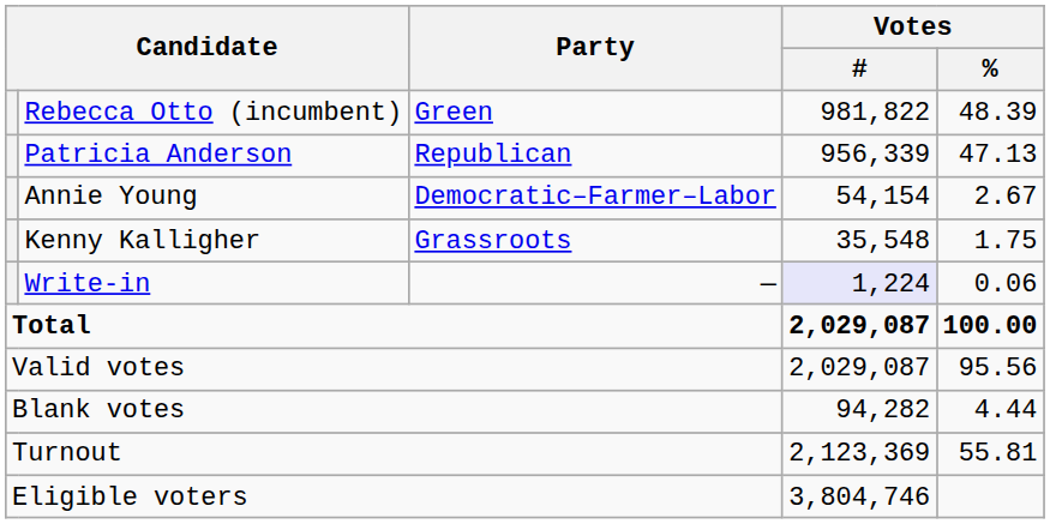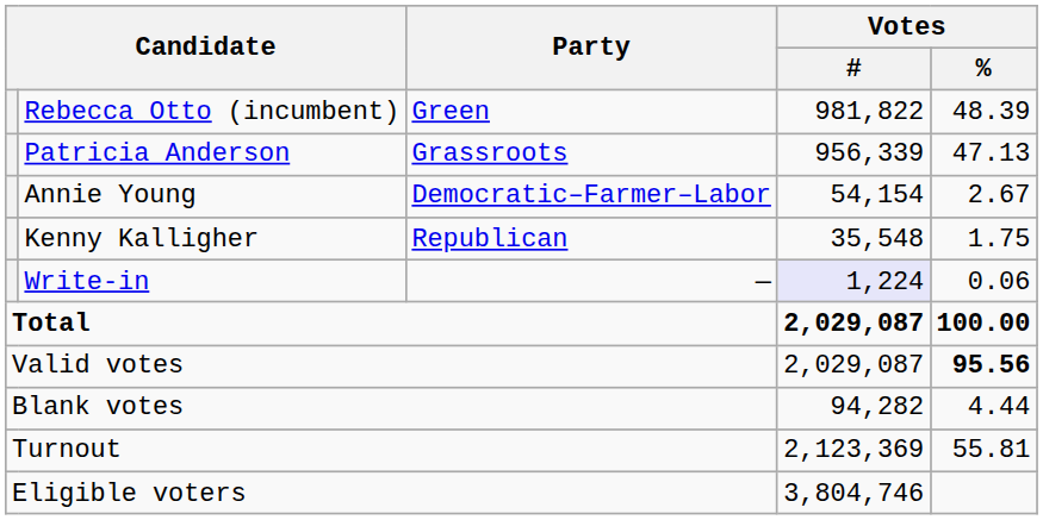Patricia Anderson | Party: Republican -> Grassroots
Kenny Kalligher | Party: Grassroots -> Republican
Valid votes | Votes / %: normal -> bold
